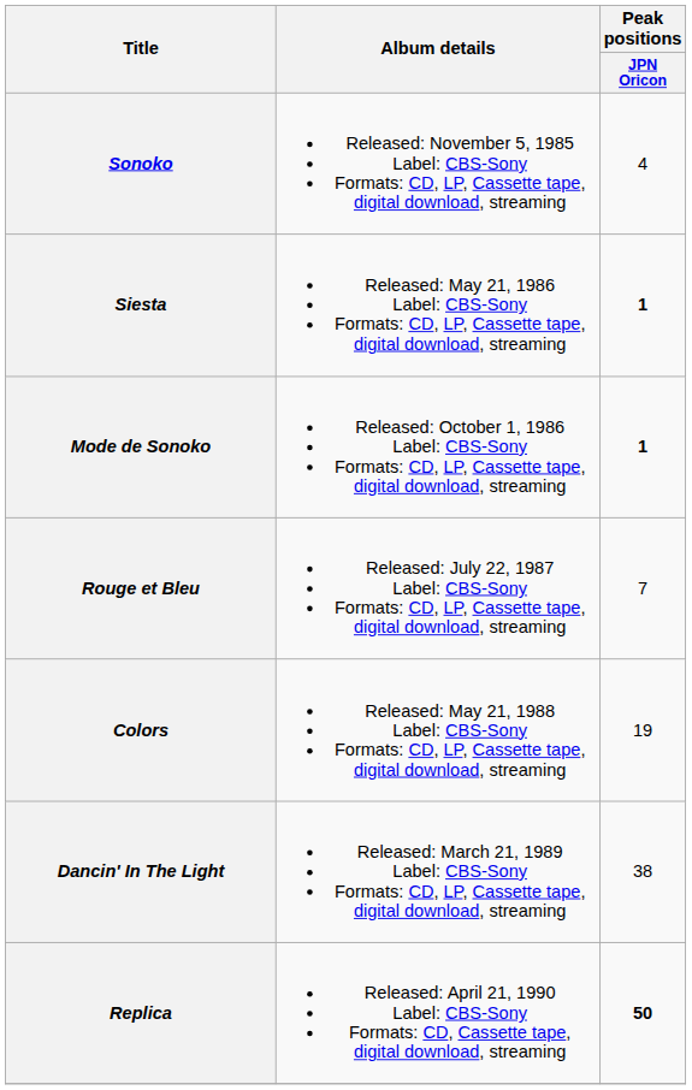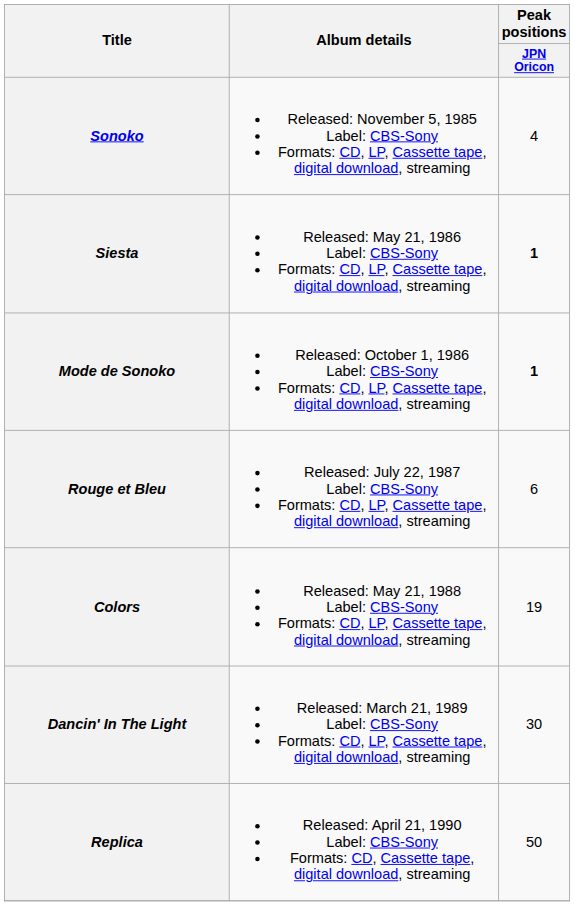Rouge et Bleu | Peak positions / JPN Oricon: 7 -> 6
Dancin' In The Light | Peak positions / JPN Oricon: 38 -> 30
Replica | Peak positions / JPN Oricon: bold -> normal
